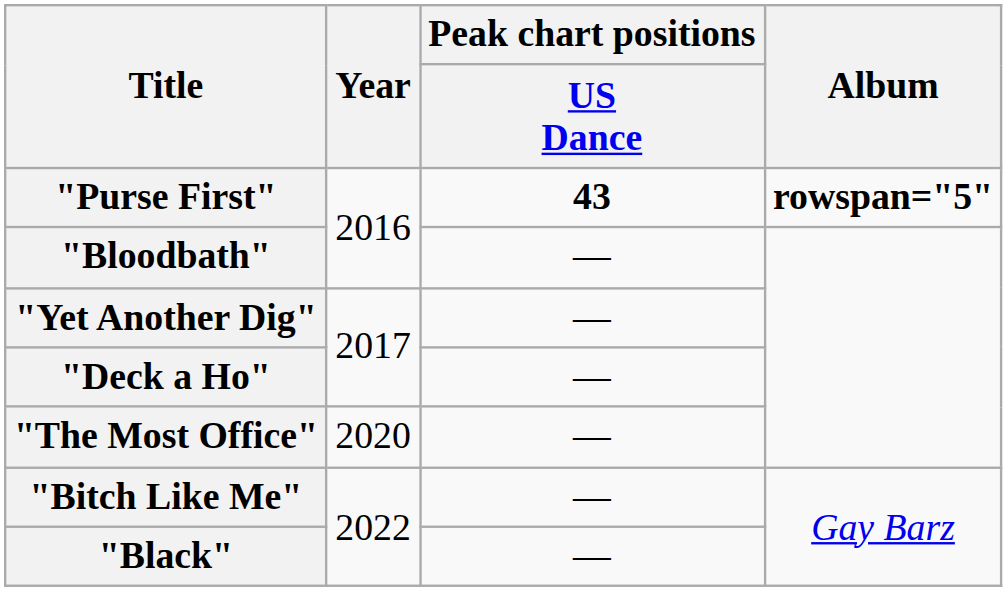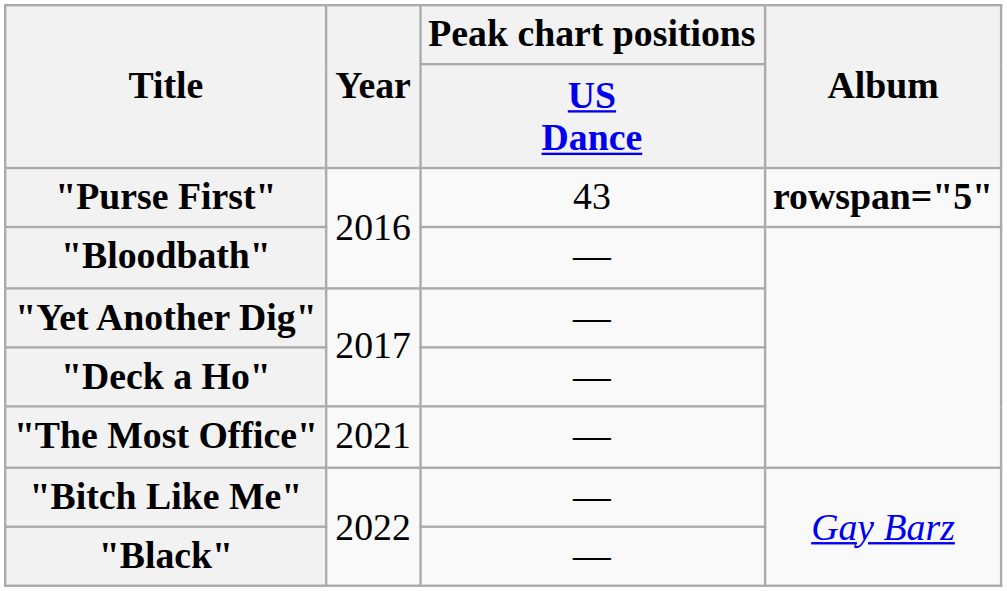"Purse First" | Peak chart positions / US Dance: bold -> normal
"The Most Office" | Year: 2020 -> 2021
